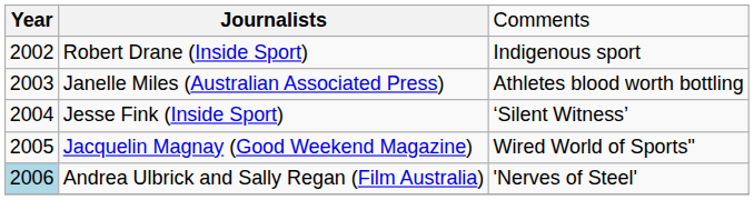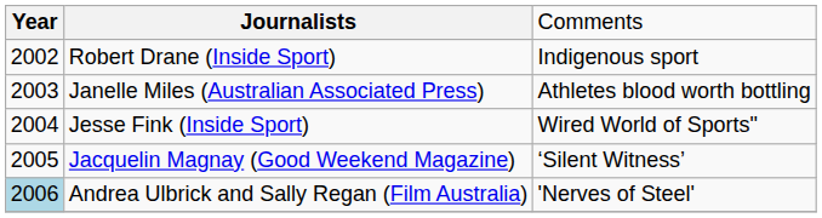Jesse Fink (Inside Sport) | column 3: ‘Silent Witness’ -> Wired World of Sports"
Jacquelin Magnay (Good Weekend Magazine) | column 3: Wired World of Sports" -> ‘Silent Witness’
